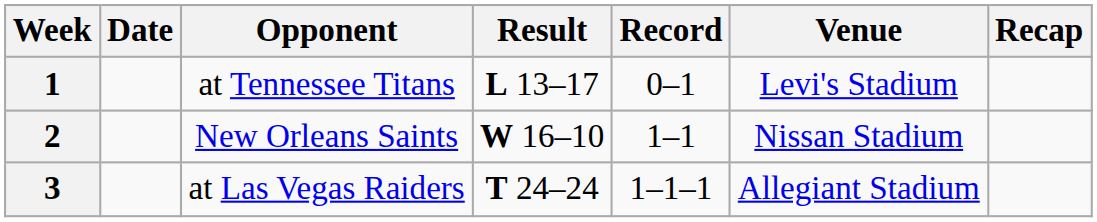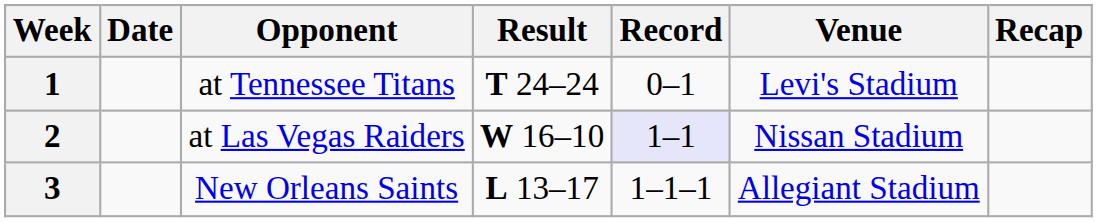1 | Result: L 13–17 -> T 24–24
2 | Opponent: New Orleans Saints -> at Las Vegas Raiders
2 | Record: no background -> lavender background
3 | Opponent: at Las Vegas Raiders -> New Orleans Saints
3 | Result: T 24–24 -> L 13–17
